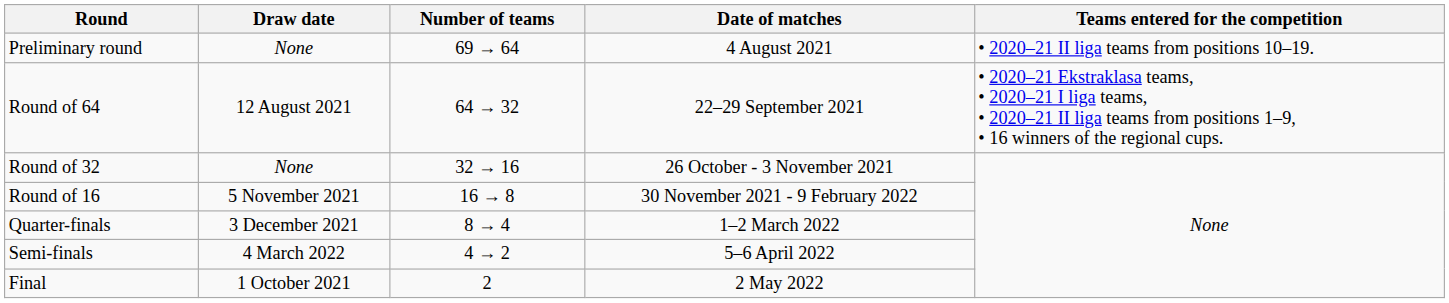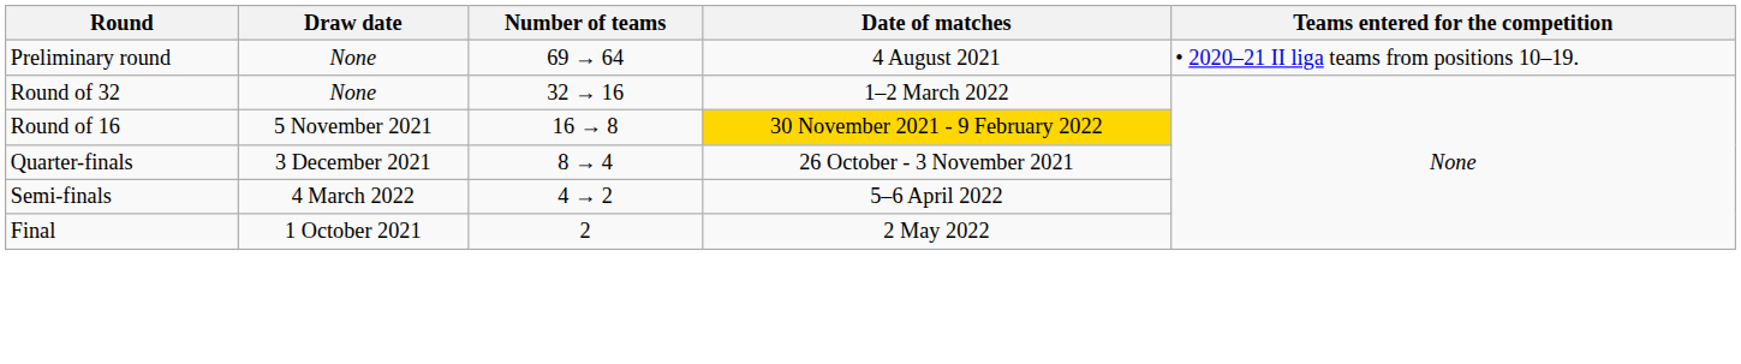- row: Round of 64 | 12 August 2021 | 64 → 32 | 22–29 September 2021 | • 2020–21 Ekstraklasa teams, • 2020–21 I liga teams, • 2020–21 II liga teams from positions 1–9, • 16 winners of the regional cups.
Round of 32 | Date of matches: 26 October - 3 November 2021 -> 1–2 March 2022
Round of 16 | Date of matches: no background -> gold background
Quarter-finals | Date of matches: 1–2 March 2022 -> 26 October - 3 November 2021
